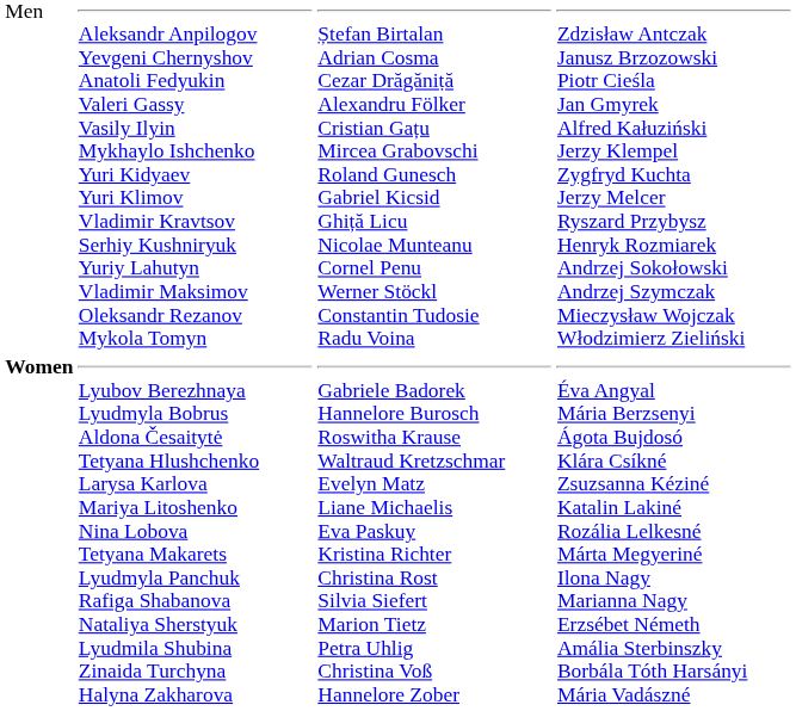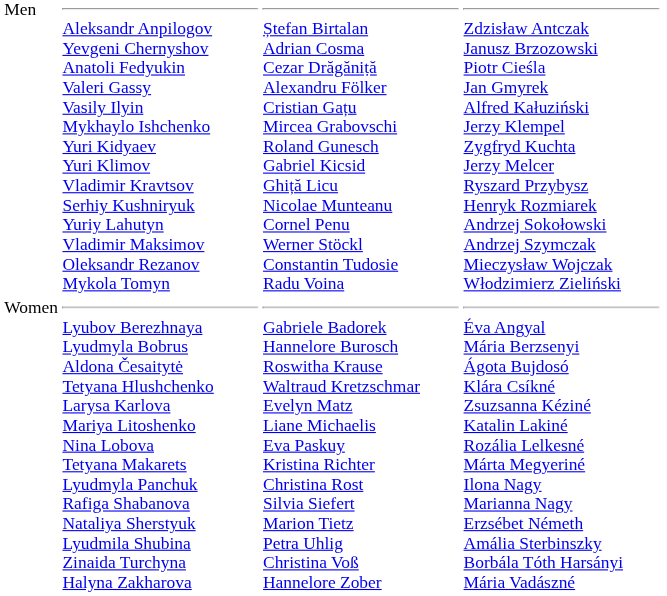Women | column 1: bold -> normal
